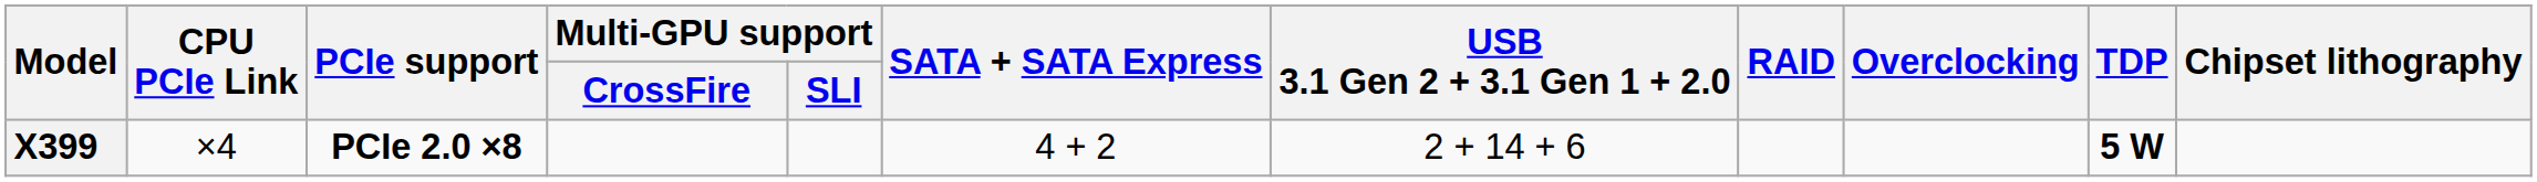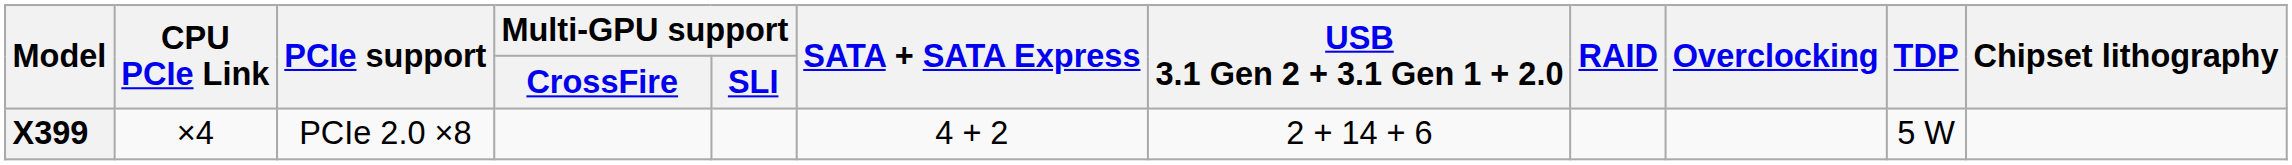X399 | PCIe support: bold -> normal
X399 | TDP: bold -> normal
